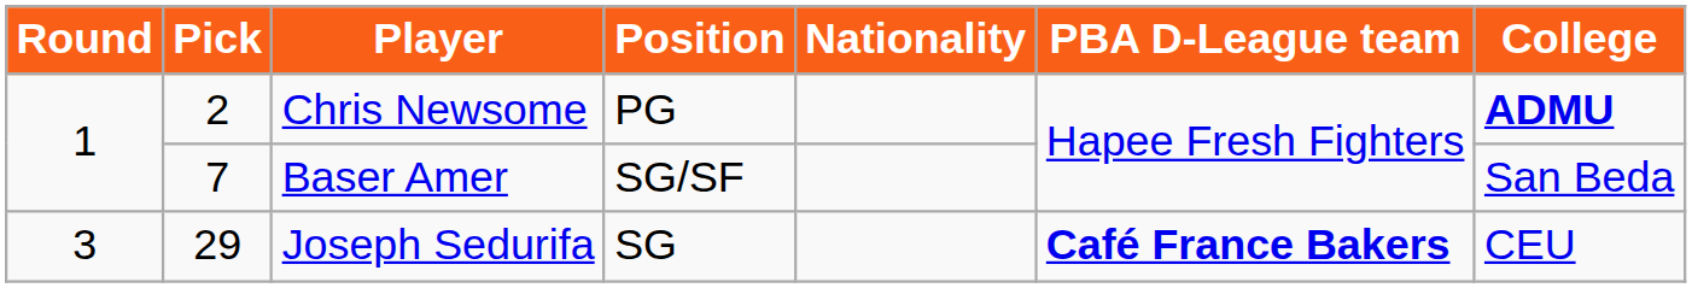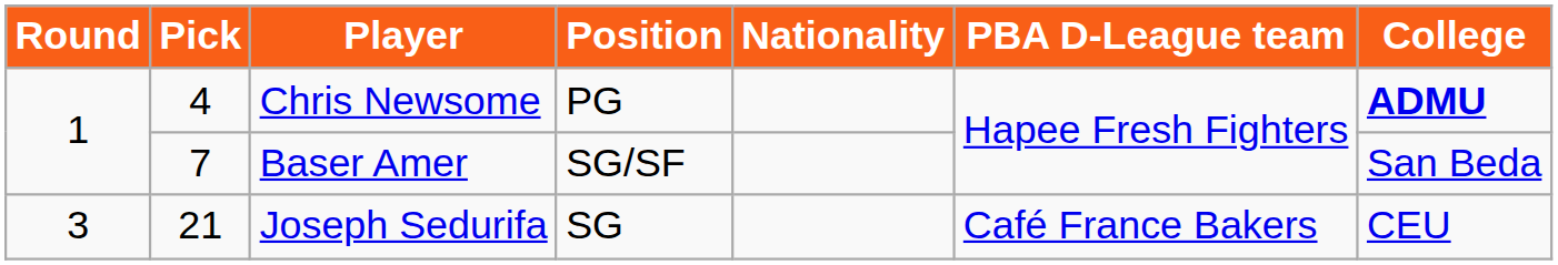Chris Newsome | Pick: 2 -> 4
Joseph Sedurifa | Pick: 29 -> 21
Joseph Sedurifa | PBA D-League team: bold -> normal
